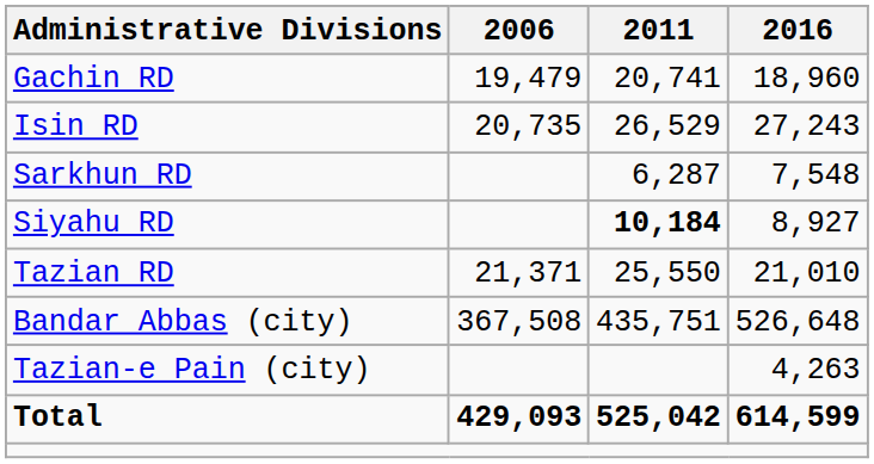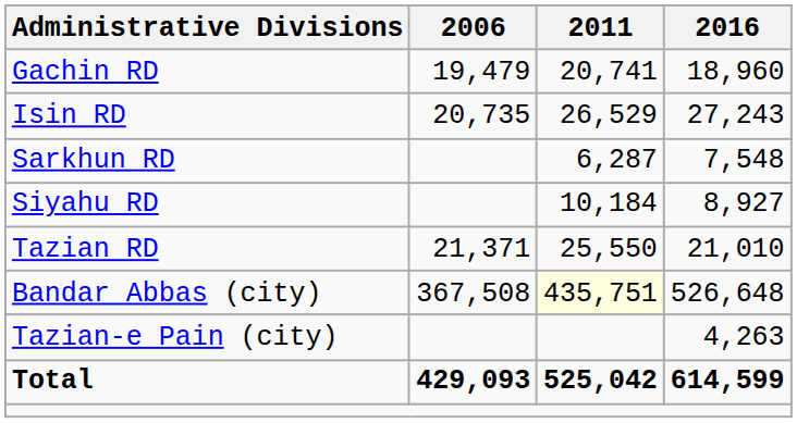Siyahu RD | 2011: bold -> normal
Bandar Abbas (city) | 2011: no background -> lightyellow background
